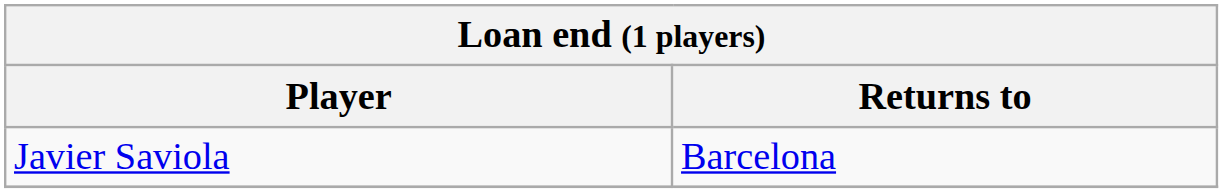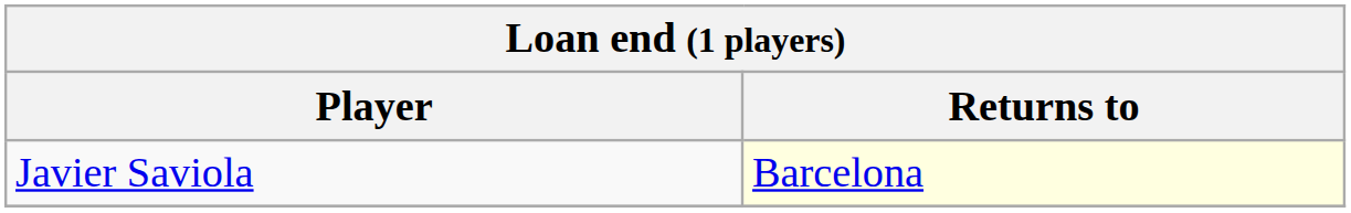Javier Saviola | Returns to: no background -> lightyellow background
